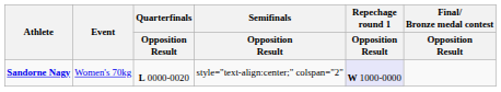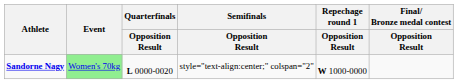Sandorne Nagy | Event: no background -> lightgreen background
Sandorne Nagy | Repechage round 1 / Opposition Result: lavender background -> no background
